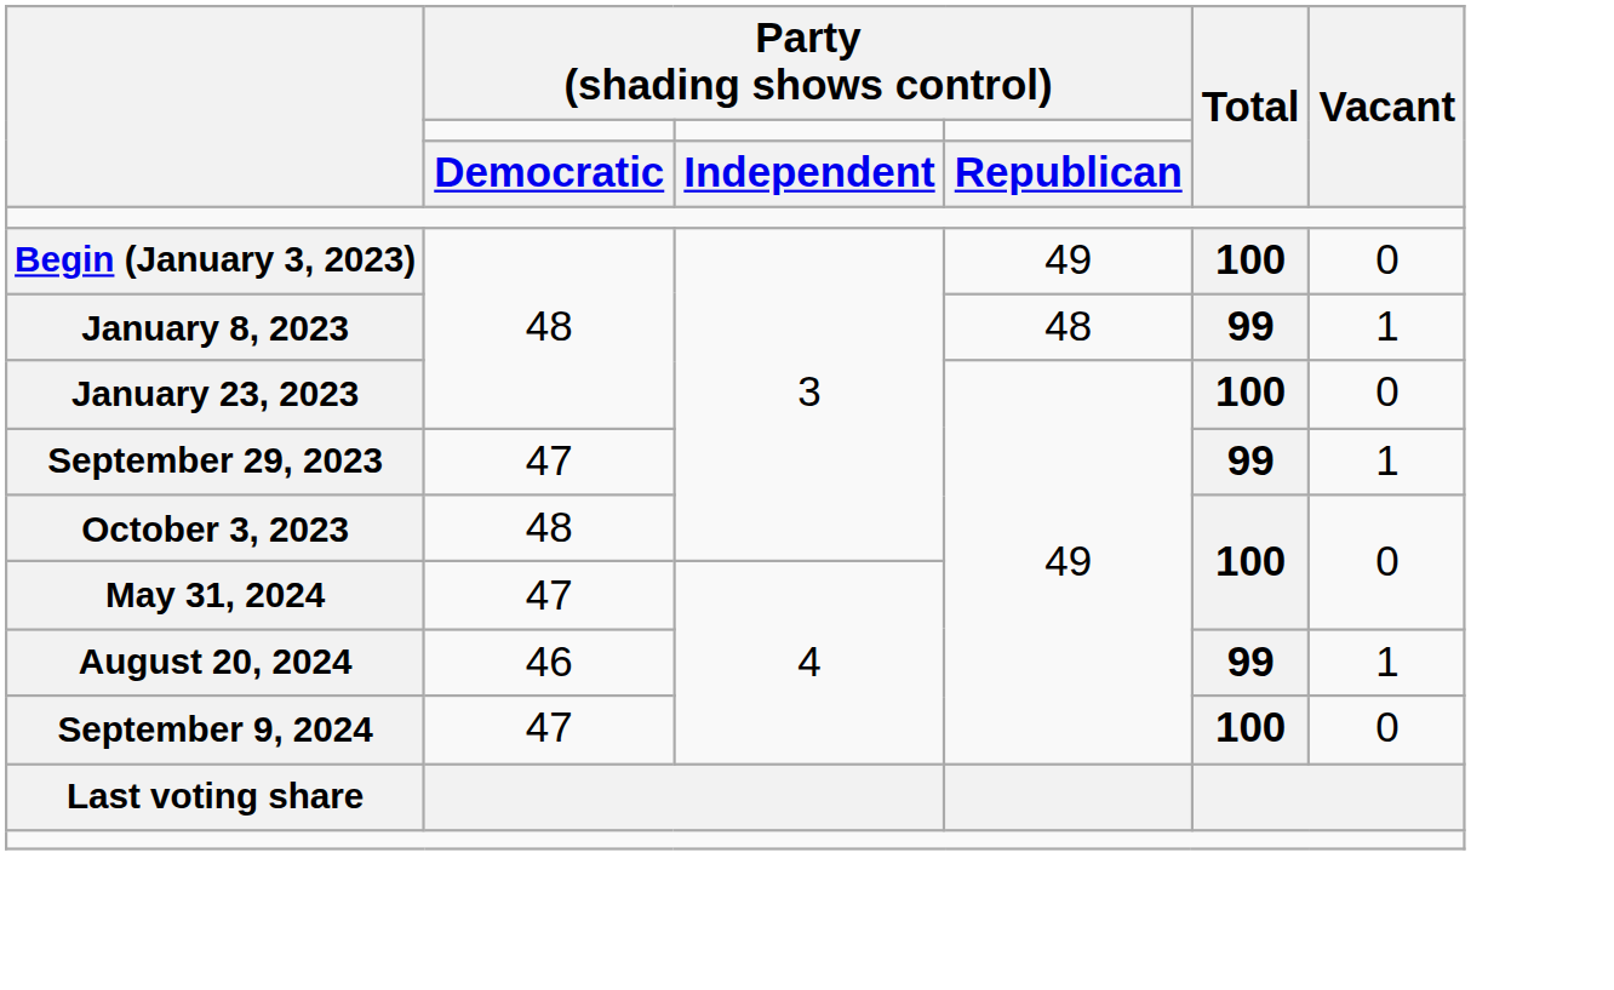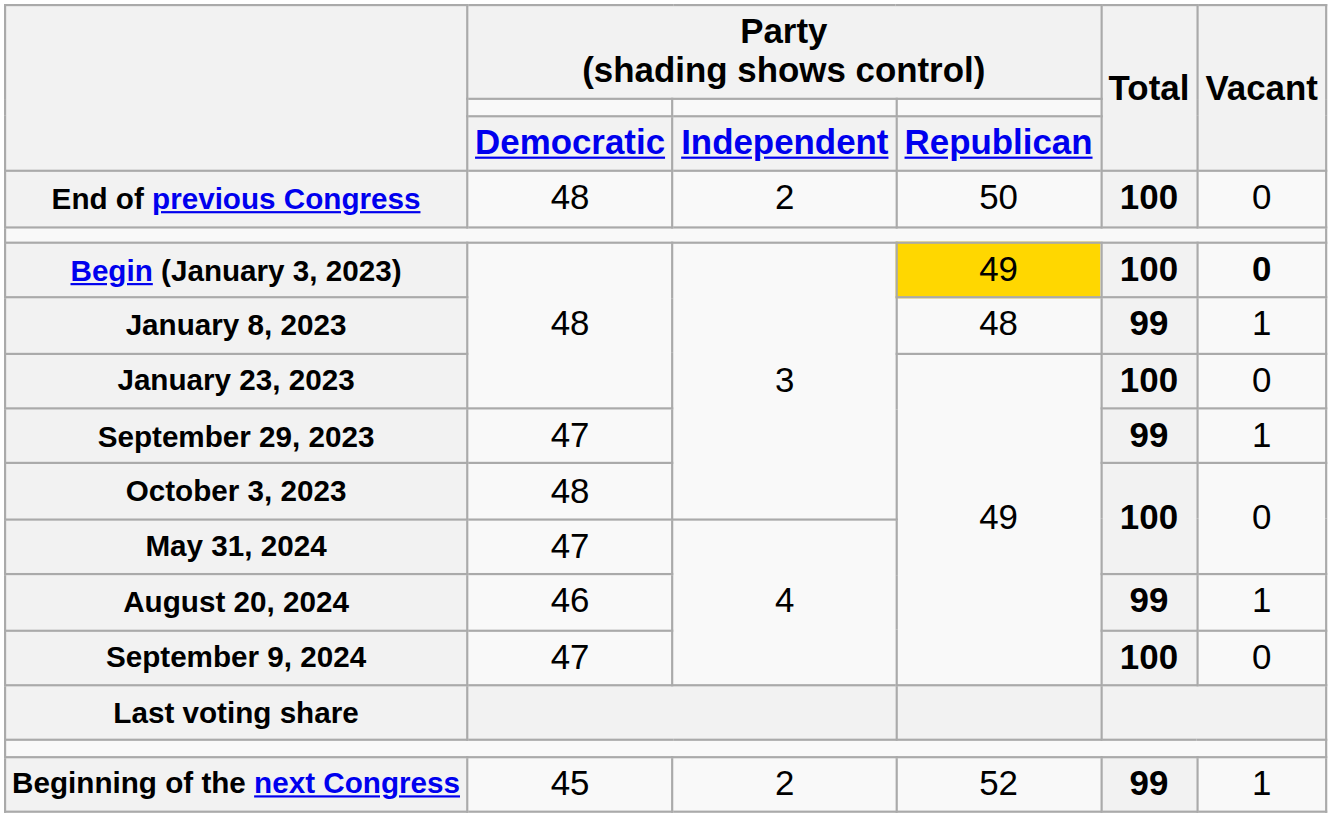+ row: End of previous Congress | 48 | 2 | 50 | 100 | 0
Begin (January 3, 2023) | column 4: no background -> gold background
Begin (January 3, 2023) | Vacant: normal -> bold
+ row: Beginning of the next Congress | 45 | 2 | 52 | 99 | 1
